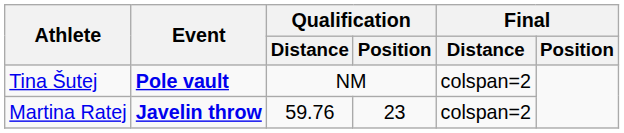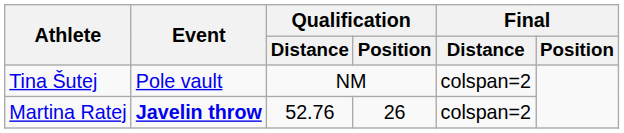Tina Šutej | Event: bold -> normal
Martina Ratej | Qualification / Distance: 59.76 -> 52.76
Martina Ratej | Qualification / Position: 23 -> 26
